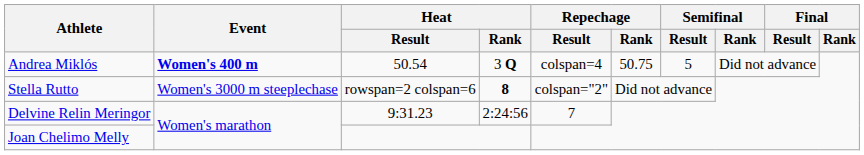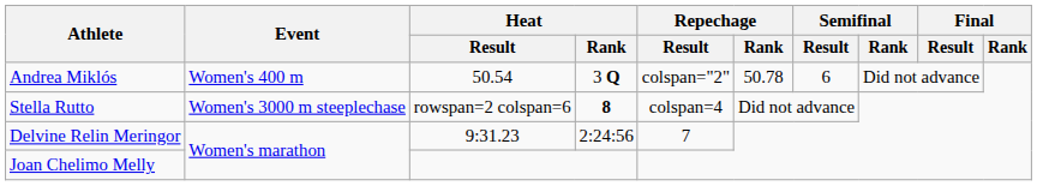Andrea Miklós | Event: bold -> normal
Andrea Miklós | Repechage / Result: colspan=4 -> colspan="2"
Andrea Miklós | Repechage / Rank: 50.75 -> 50.78
Andrea Miklós | Semifinal / Result: 5 -> 6
Stella Rutto | Repechage / Result: colspan="2" -> colspan=4
